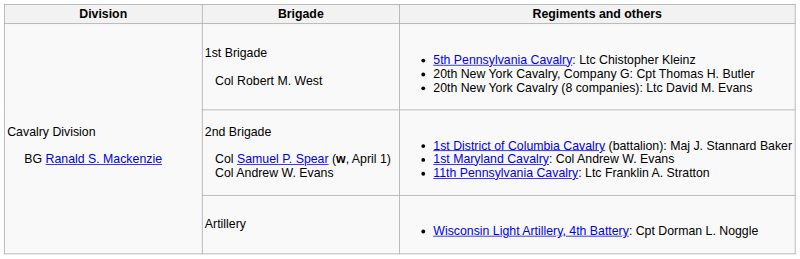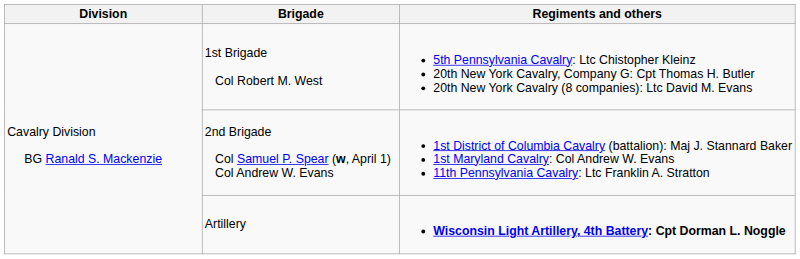Artillery | Regiments and others: normal -> bold
